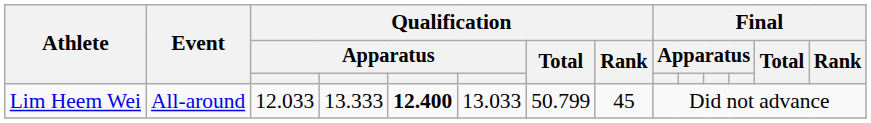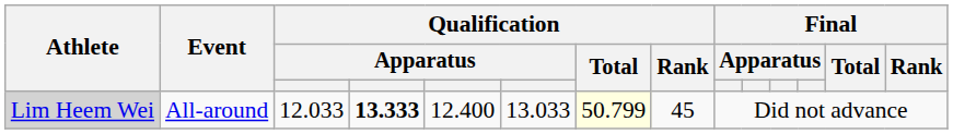row 4 | Athlete: no background -> lightgrey background
row 4 | column 4: normal -> bold
row 4 | column 5: bold -> normal
row 4 | Qualification / Total: no background -> lightyellow background
